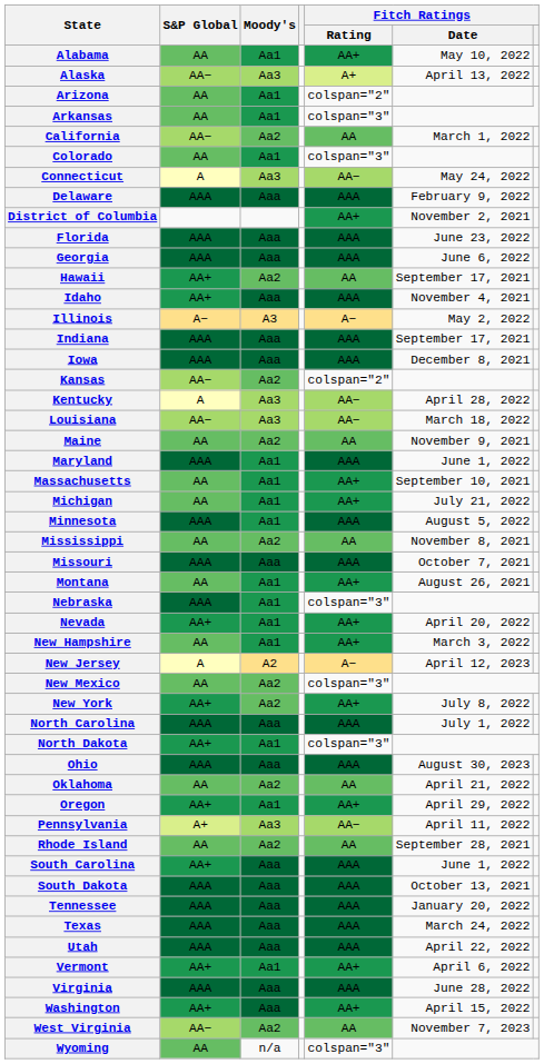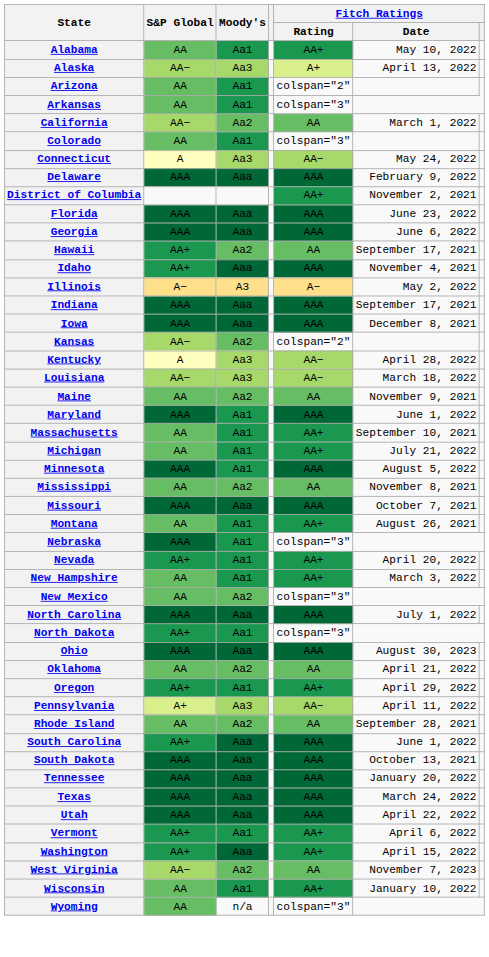- row: New Jersey | A | A2 | A− | April 12, 2023
- row: New York | AA+ | Aa2 | AA+ | July 8, 2022
- row: Virginia | AAA | Aaa | AAA | June 28, 2022
+ row: Wisconsin | AA | Aa1 | AA+ | January 10, 2022
